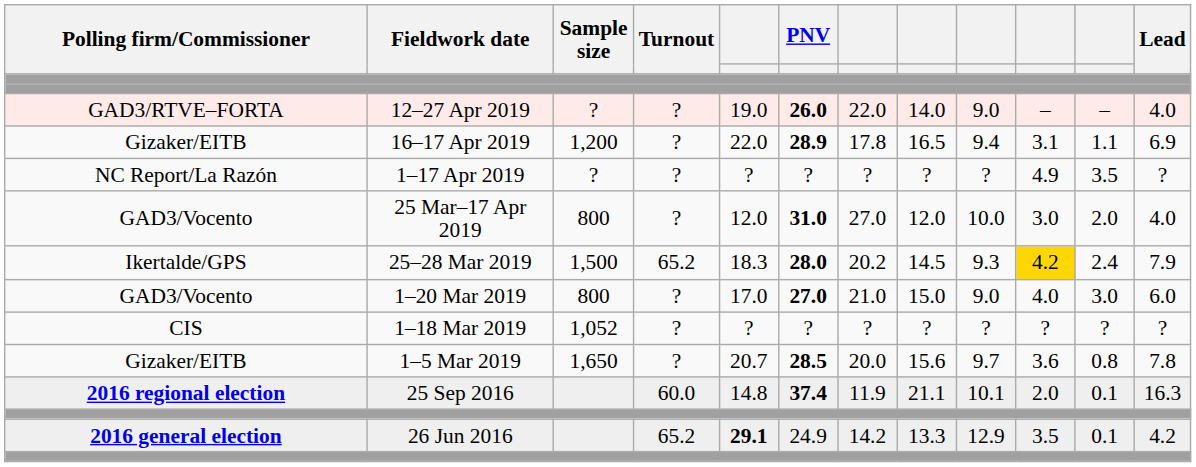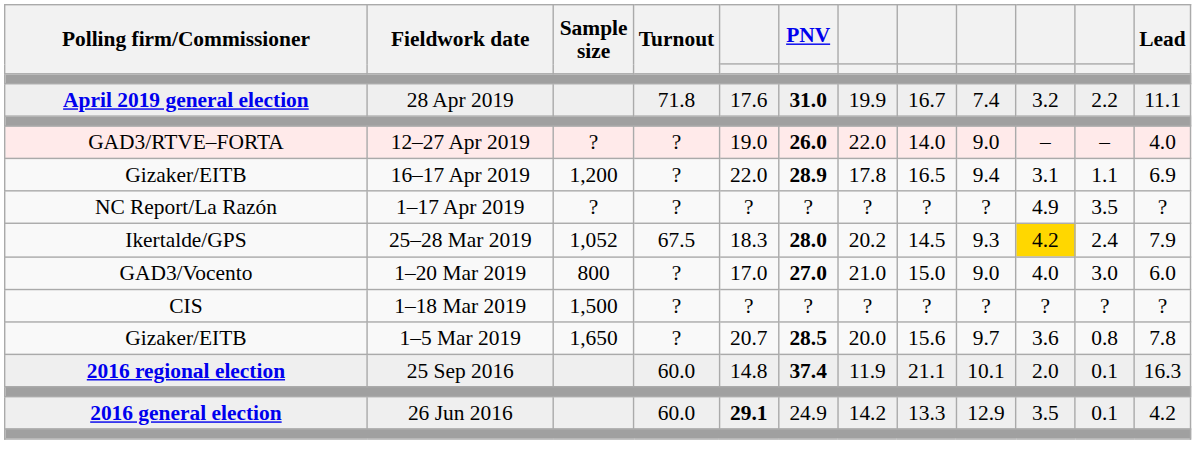+ row: April 2019 general election | 28 Apr 2019 | 71.8 | 17.6 | 31.0 | 19.9 | 16.7 | 7.4 | 3.2 | 2.2 | 11.1
- row: GAD3/Vocento | 25 Mar–17 Apr 2019 | 800 | ? | 12.0 | 31.0 | 27.0 | 12.0 | 10.0 | 3.0 | 2.0 | 4.0
25–28 Mar 2019 | Sample size: 1,500 -> 1,052
25–28 Mar 2019 | Turnout: 65.2 -> 67.5
1–18 Mar 2019 | Sample size: 1,052 -> 1,500
26 Jun 2016 | Turnout: 65.2 -> 60.0
